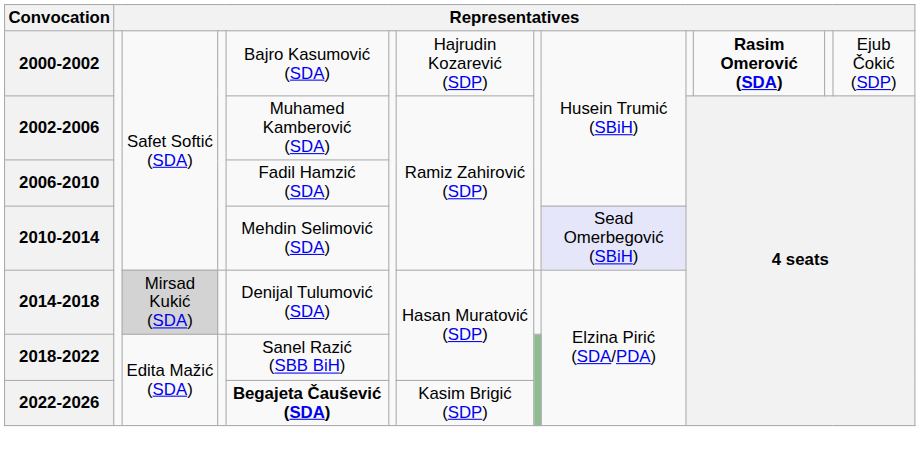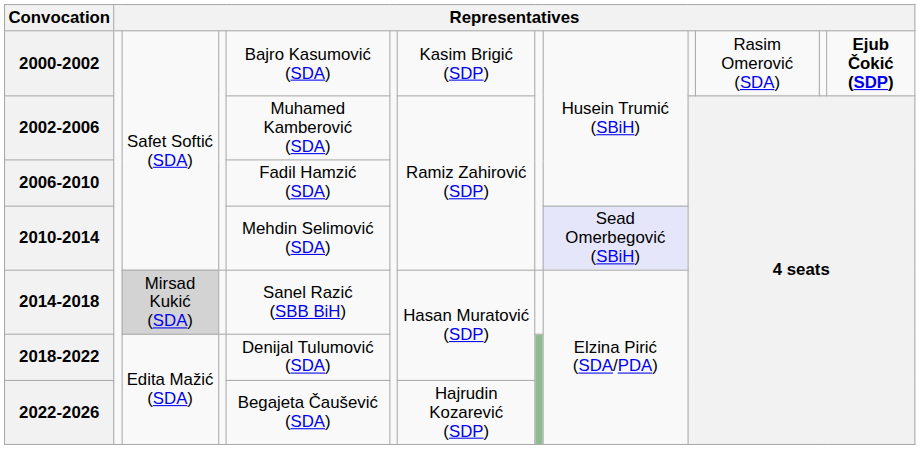2000-2002 | column 7: Hajrudin Kozarević (SDP) -> Kasim Brigić (SDP)
2000-2002 | column 11: bold -> normal
2000-2002 | column 13: normal -> bold
2014-2018 | column 5: Denijal Tulumović (SDA) -> Sanel Razić (SBB BiH)
2018-2022 | column 5: Sanel Razić (SBB BiH) -> Denijal Tulumović (SDA)
2022-2026 | column 5: bold -> normal
2022-2026 | column 7: Kasim Brigić (SDP) -> Hajrudin Kozarević (SDP)
